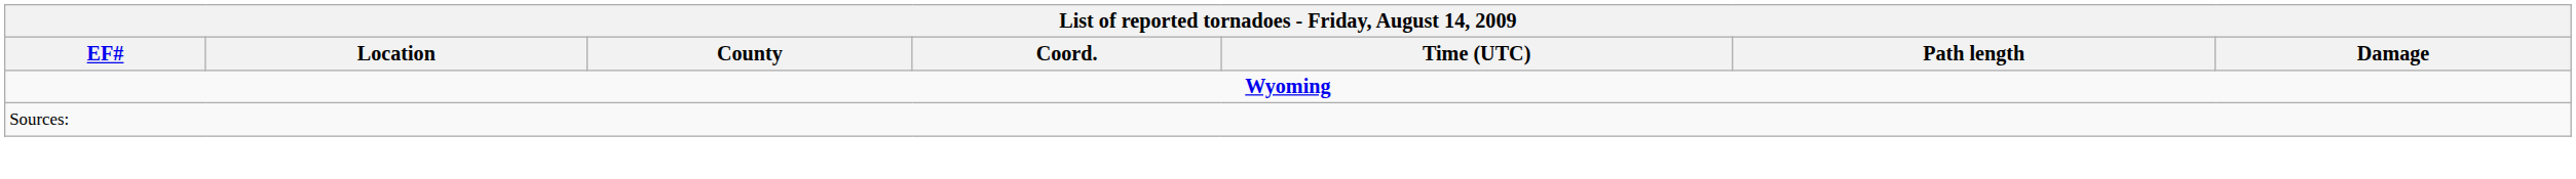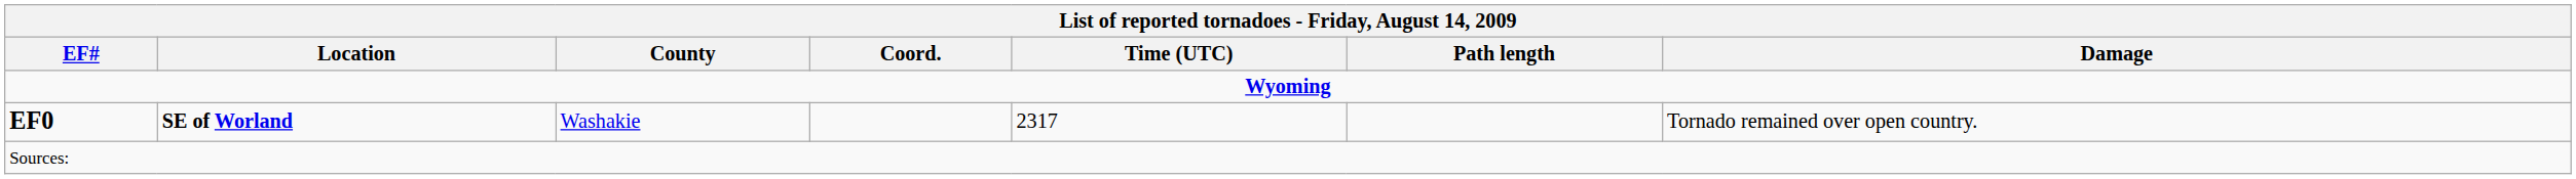+ row: EF0 | SE of Worland | Washakie | 2317 | Tornado remained over open country.
